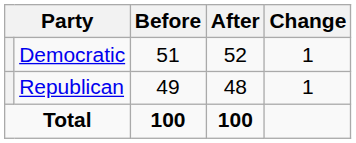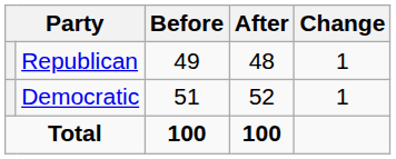rows swapped: Democratic <-> Republican
